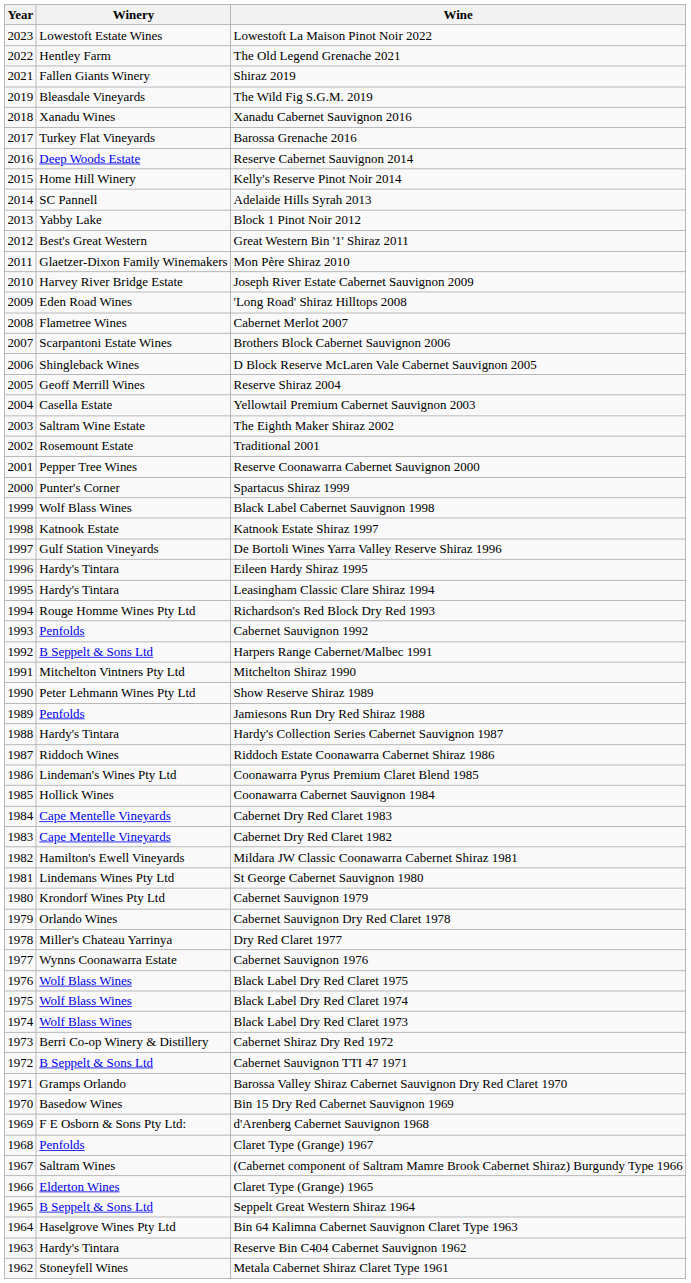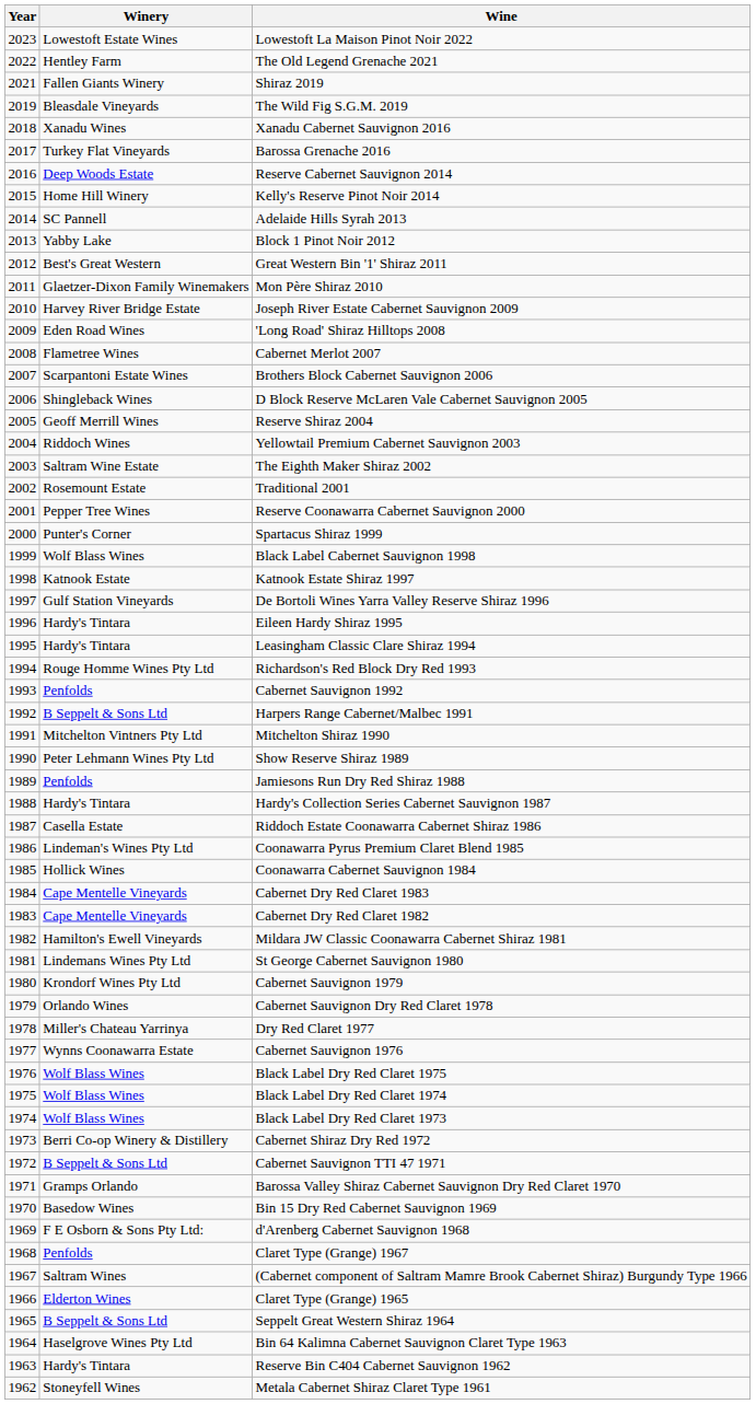Yellowtail Premium Cabernet Sauvignon 2003 | Winery: Casella Estate -> Riddoch Wines
Riddoch Estate Coonawarra Cabernet Shiraz 1986 | Winery: Riddoch Wines -> Casella Estate
